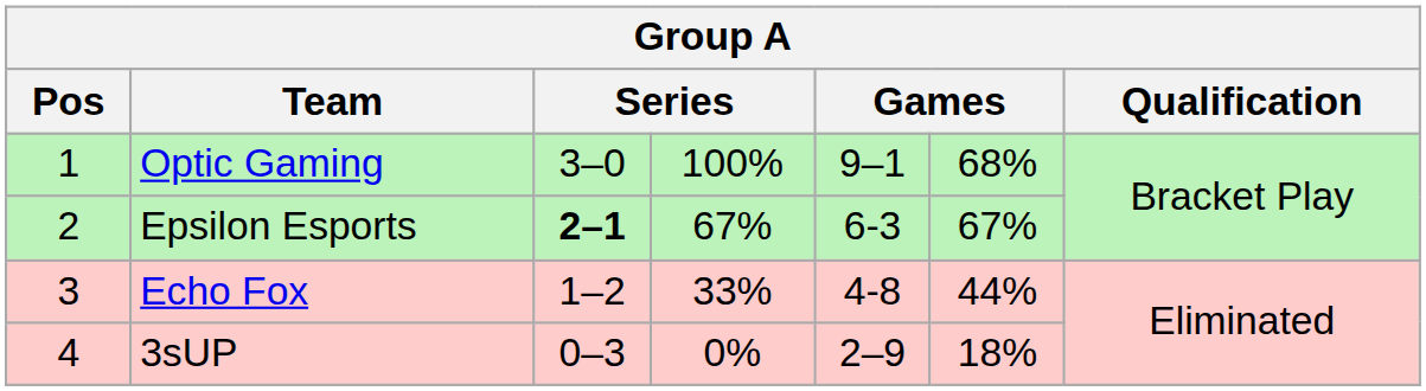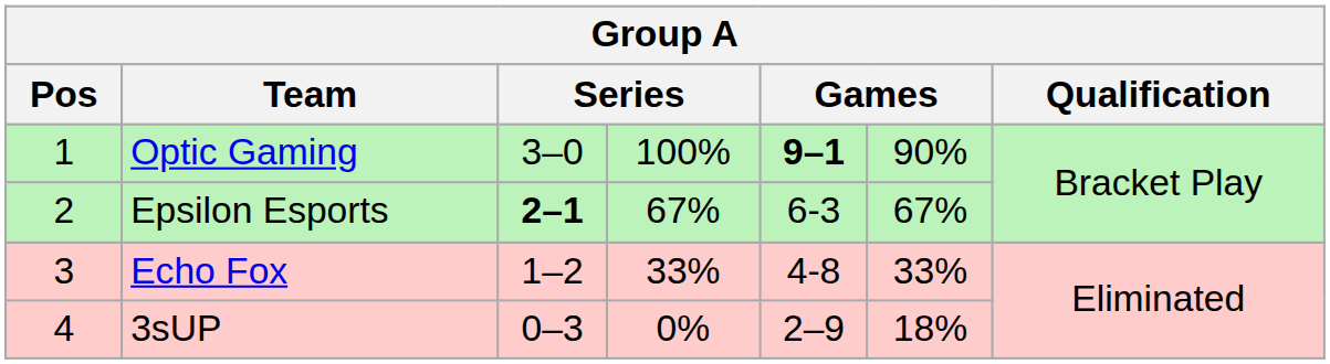Optic Gaming | column 5: normal -> bold
Optic Gaming | column 6: 68% -> 90%
Echo Fox | column 6: 44% -> 33%
